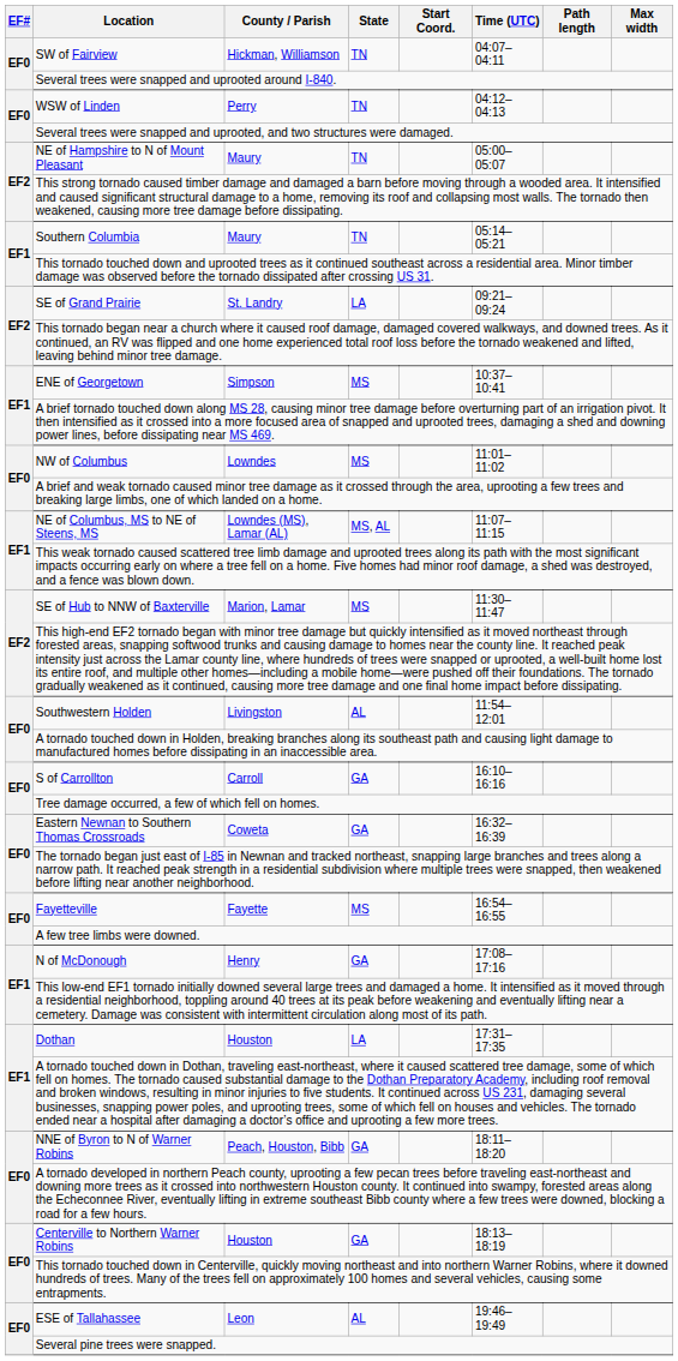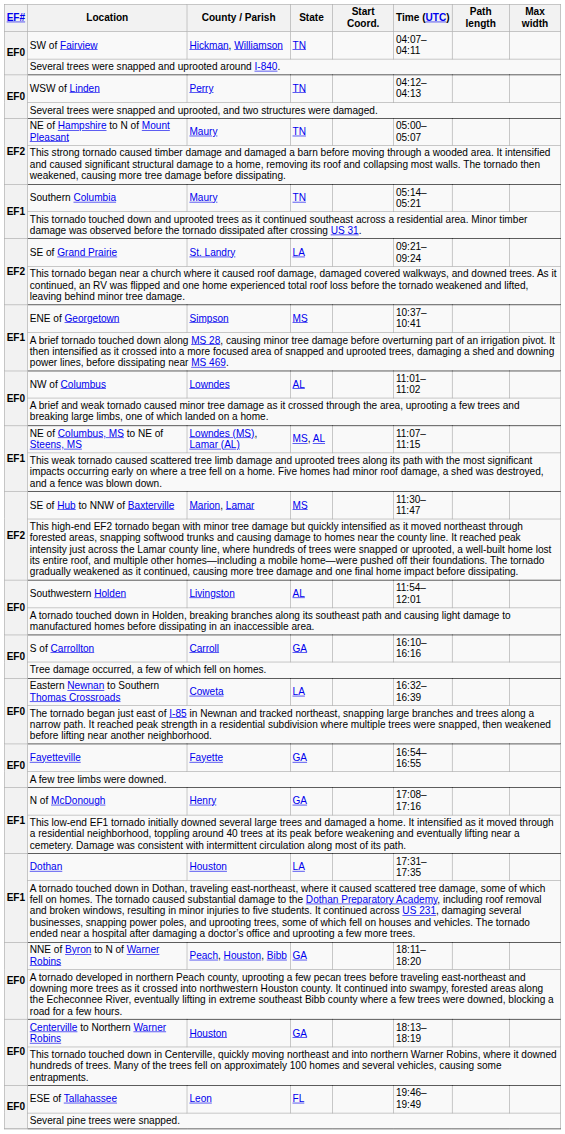NW of Columbus | State: MS -> AL
Eastern Newnan to Southern Thomas Crossroads | State: GA -> LA
Fayetteville | State: MS -> GA
ESE of Tallahassee | State: AL -> FL
